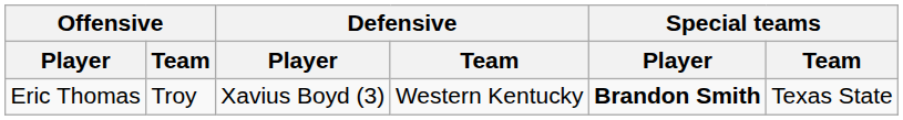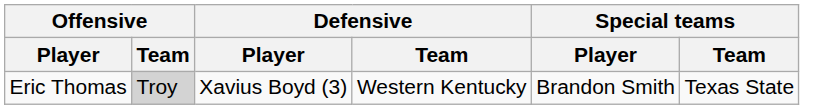Eric Thomas | Offensive / Team: no background -> lightgrey background
Eric Thomas | Special teams / Player: bold -> normal
